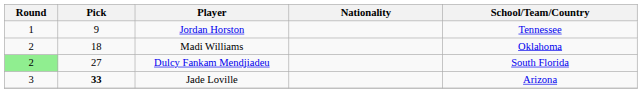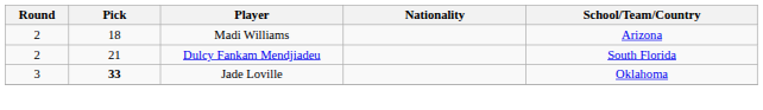- row: 1 | 9 | Jordan Horston | Tennessee
Madi Williams | School/Team/Country: Oklahoma -> Arizona
Dulcy Fankam Mendjiadeu | Round: lightgreen background -> no background
Dulcy Fankam Mendjiadeu | Pick: 27 -> 21
Jade Loville | School/Team/Country: Arizona -> Oklahoma
